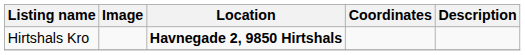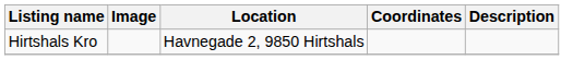Hirtshals Kro | Location: bold -> normal
